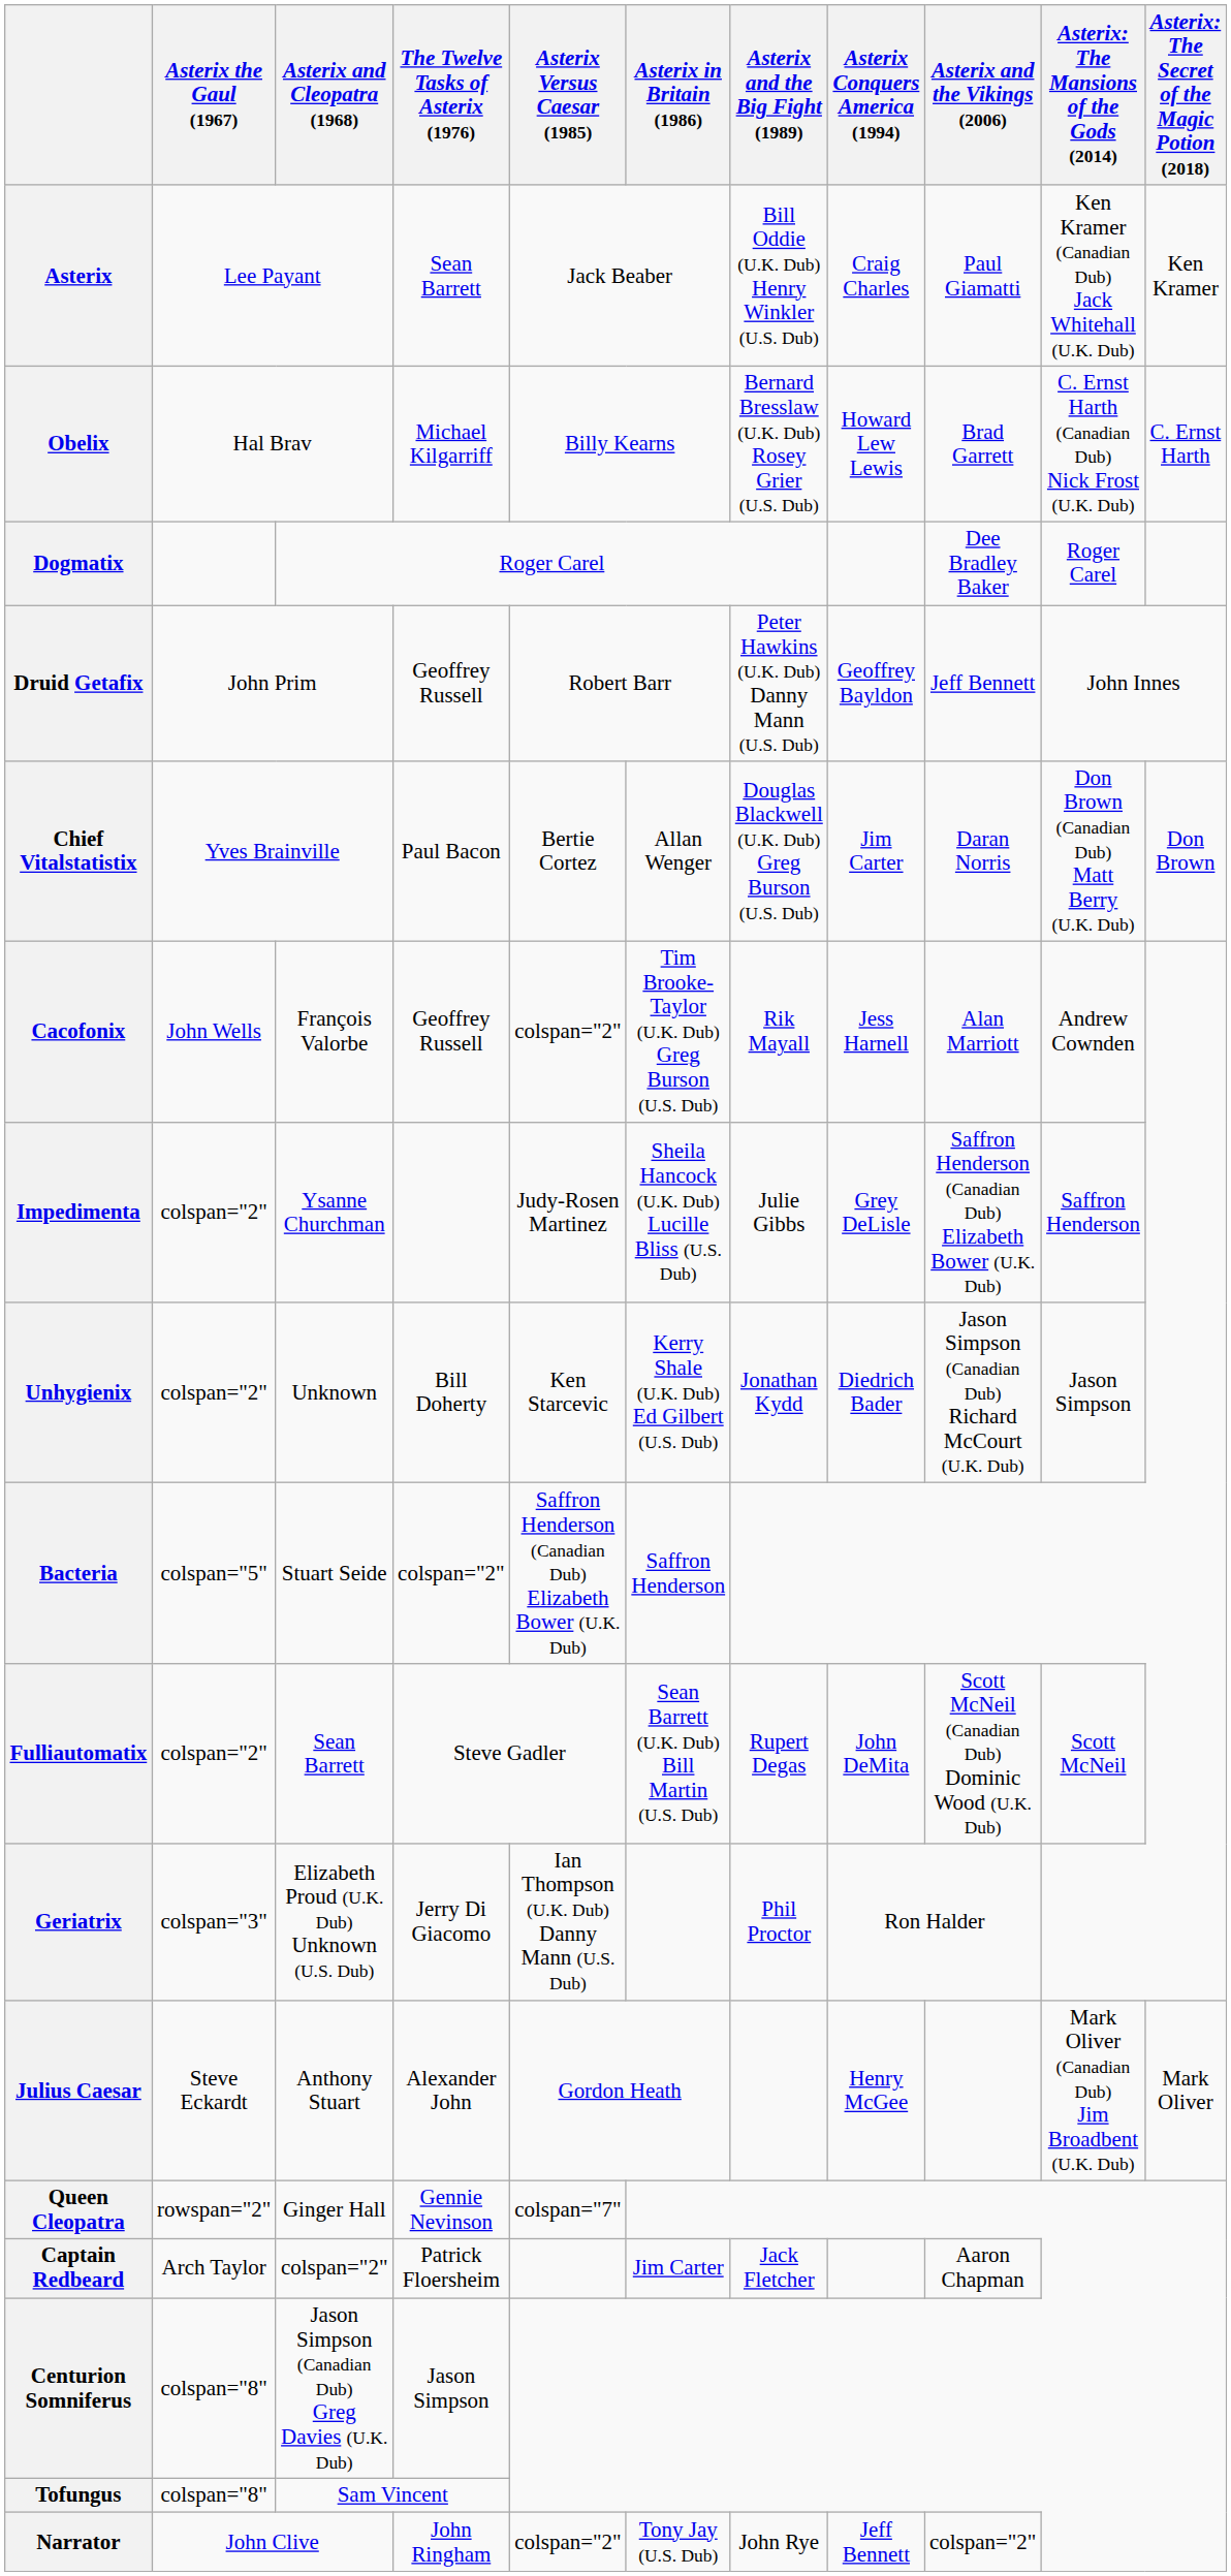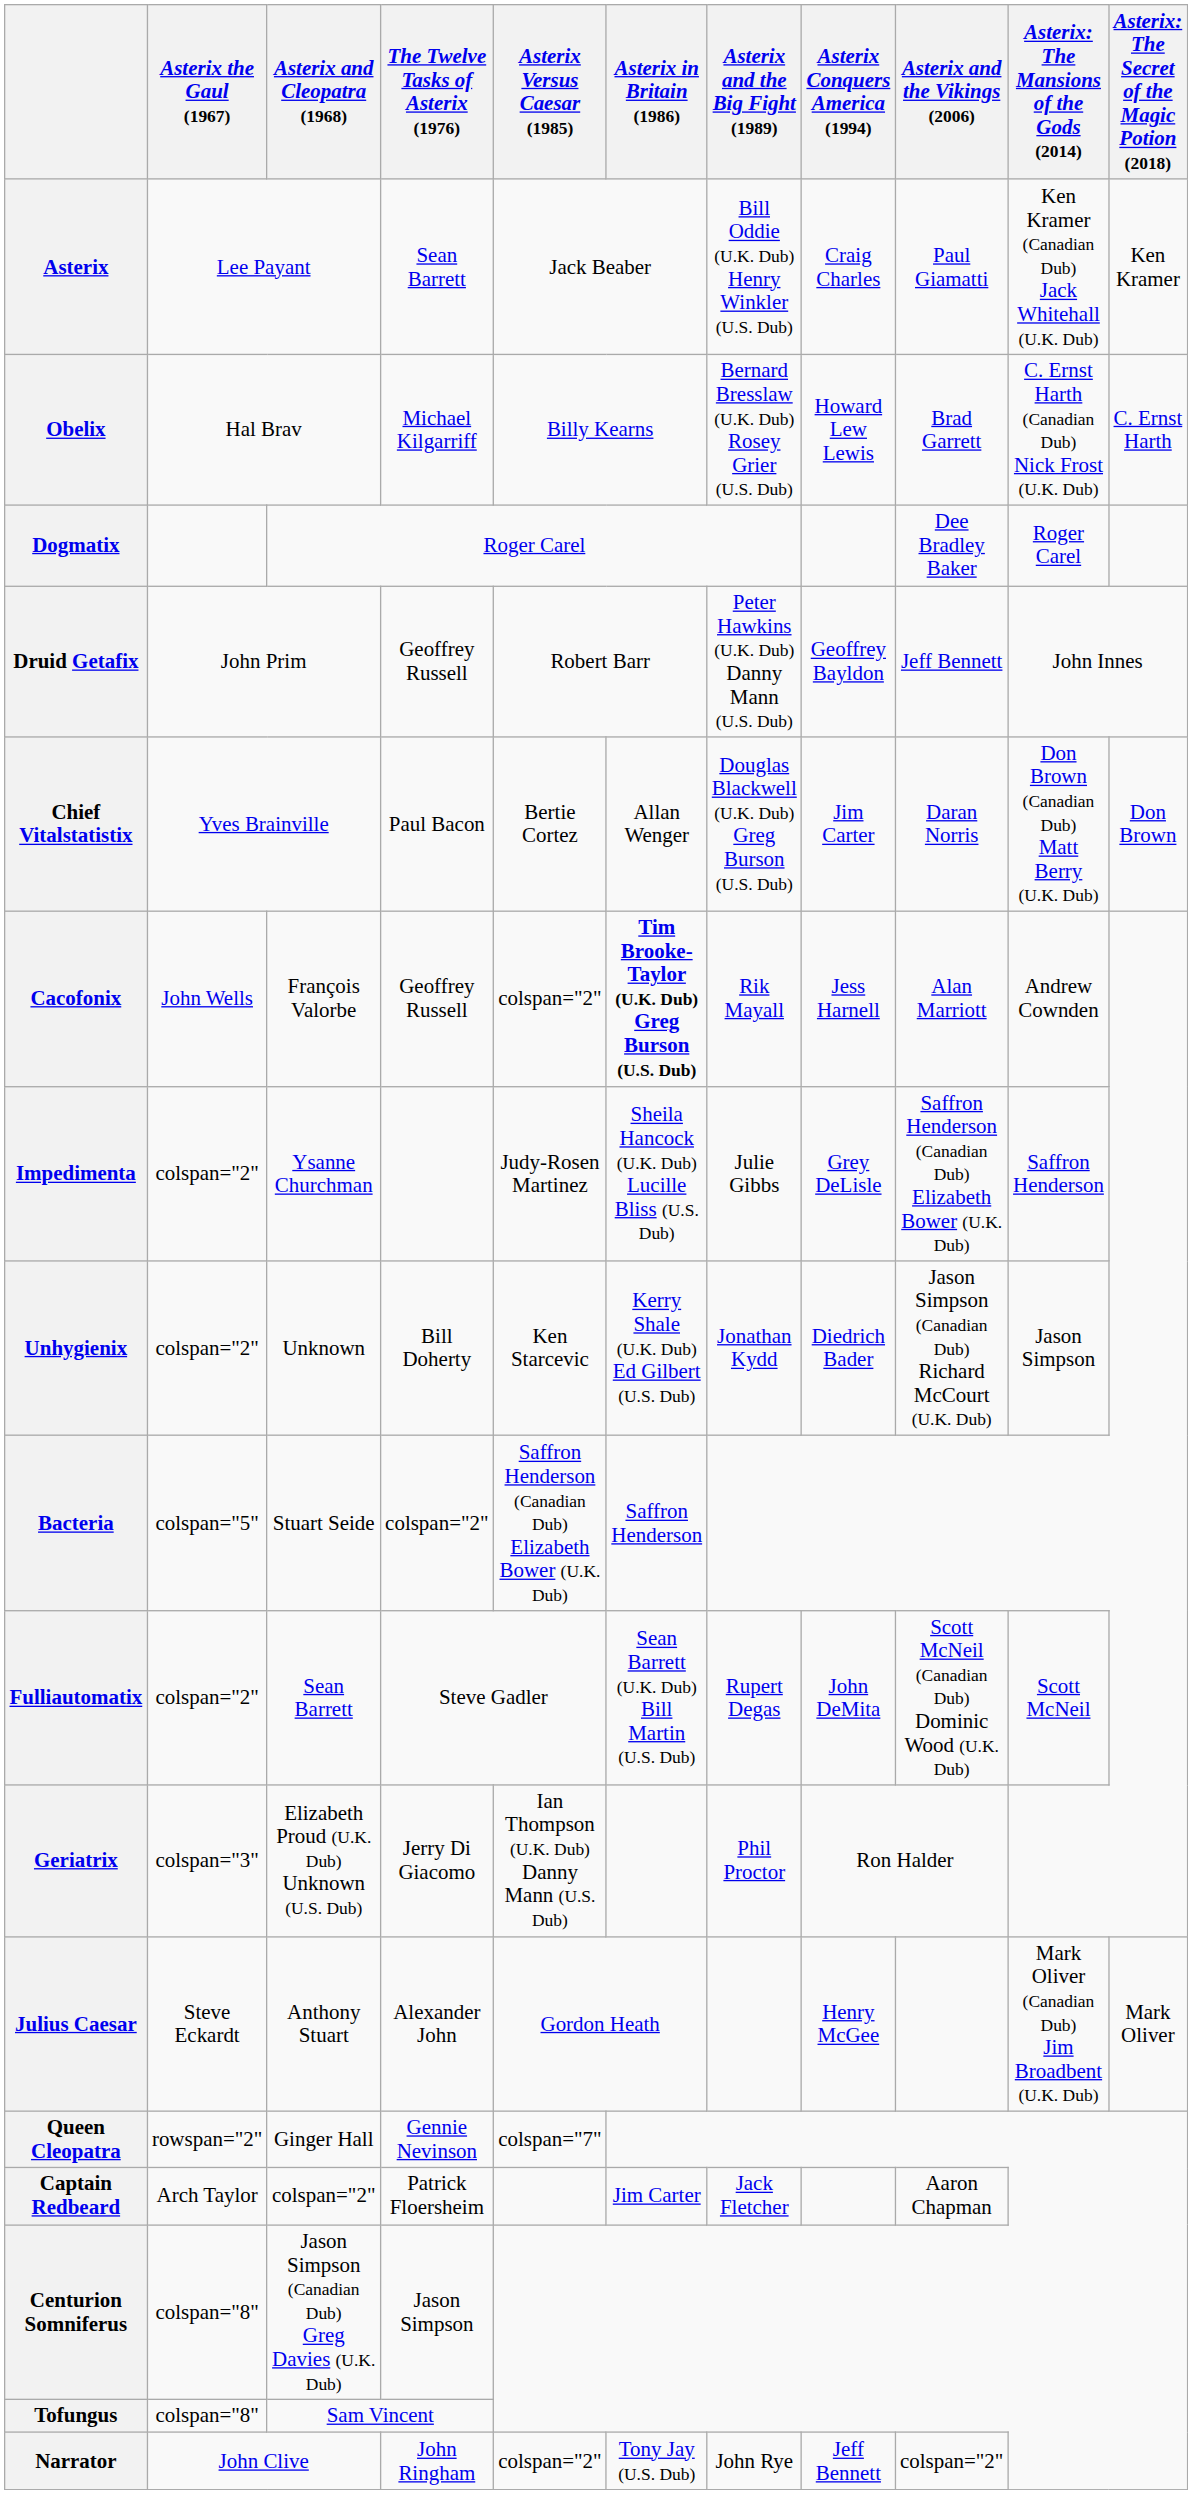Cacofonix | Asterix in Britain (1986): normal -> bold
